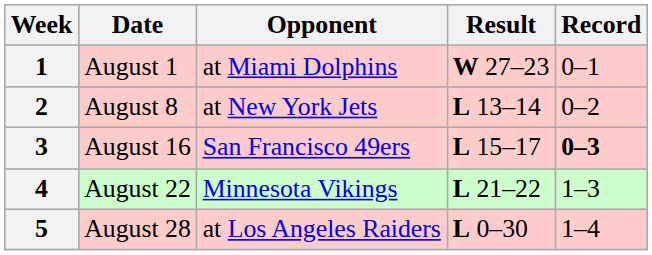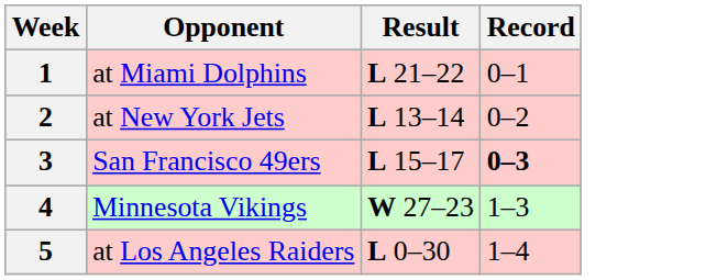- column: Date | August 1 | August 8 | August 16 | August 22 | August 28
1 | Result: W 27–23 -> L 21–22
4 | Result: L 21–22 -> W 27–23
